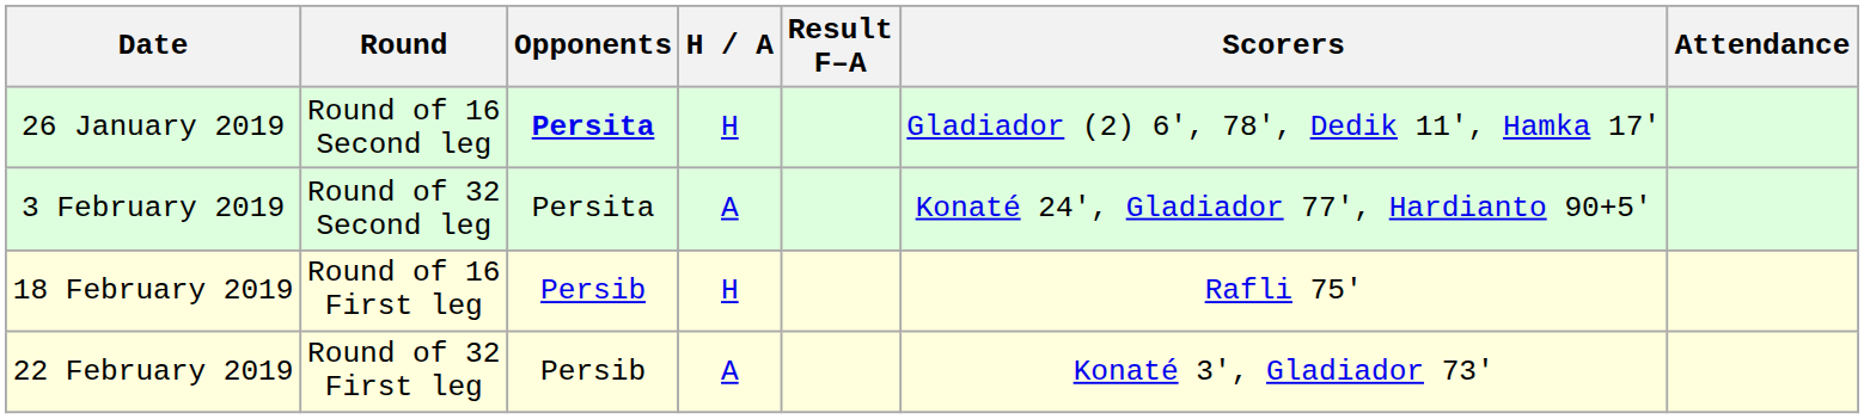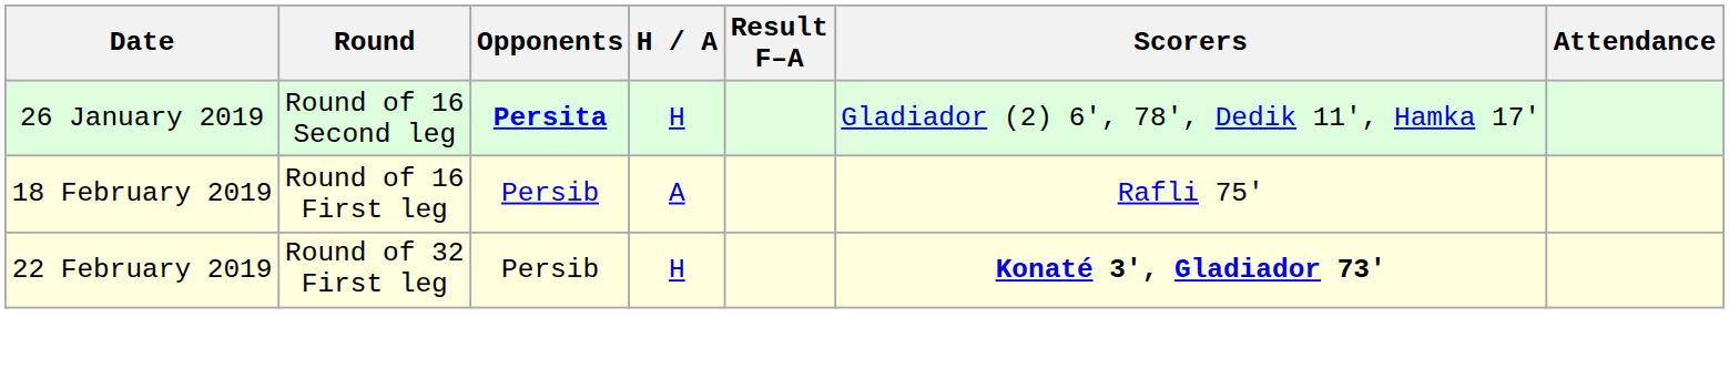- row: 3 February 2019 | Round of 32 Second leg | Persita | A | Konaté 24', Gladiador 77', Hardianto 90+5'
18 February 2019 | H / A: H -> A
22 February 2019 | H / A: A -> H
22 February 2019 | Scorers: normal -> bold
